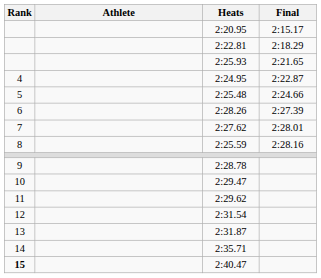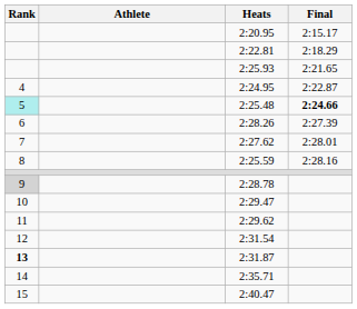2:25.48 | Rank: no background -> paleturquoise background
2:25.48 | Final: normal -> bold
2:28.78 | Rank: no background -> lightgrey background
2:31.87 | Rank: normal -> bold
2:40.47 | Rank: bold -> normal
